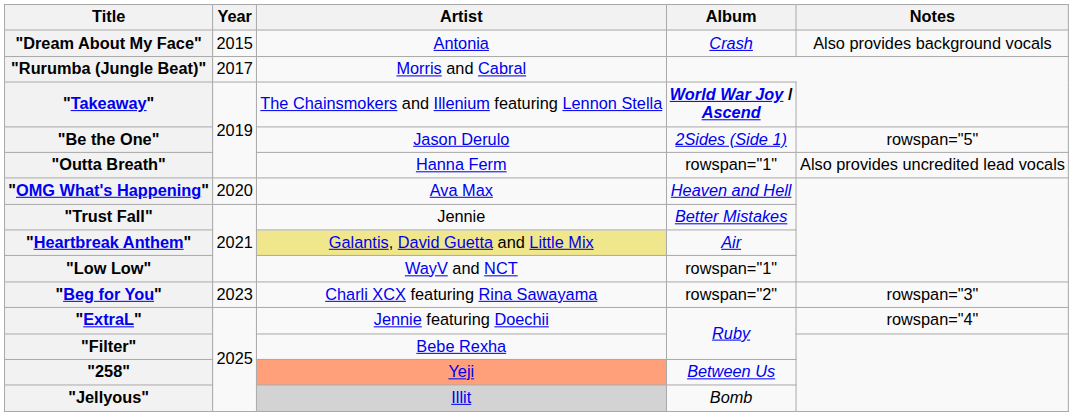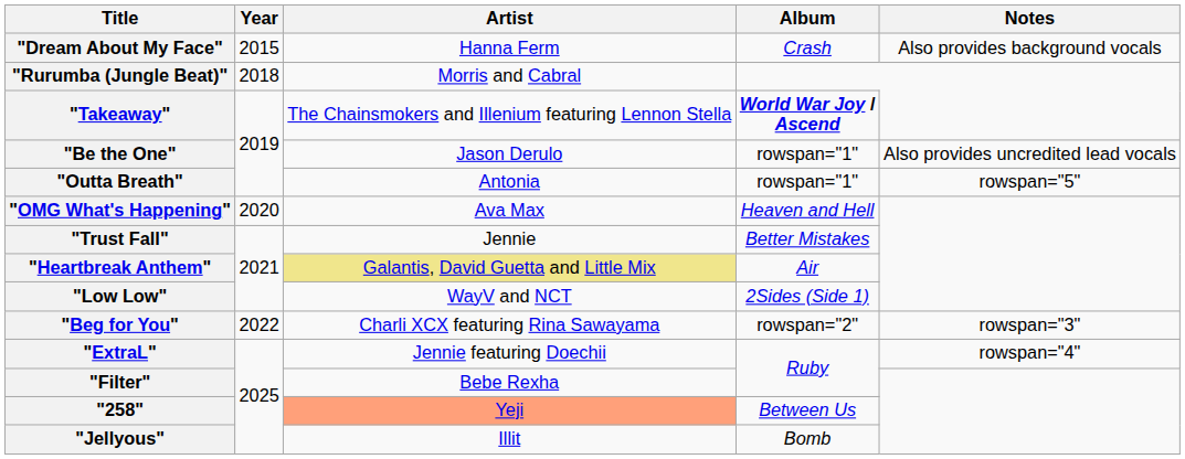"Dream About My Face" | Artist: Antonia -> Hanna Ferm
"Rurumba (Jungle Beat)" | Year: 2017 -> 2018
"Be the One" | Album: 2Sides (Side 1) -> rowspan="1"
"Be the One" | Notes: rowspan="5" -> Also provides uncredited lead vocals
"Outta Breath" | Artist: Hanna Ferm -> Antonia
"Outta Breath" | Notes: Also provides uncredited lead vocals -> rowspan="5"
"Low Low" | Album: rowspan="1" -> 2Sides (Side 1)
"Beg for You" | Year: 2023 -> 2022
"Jellyous" | Artist: lightgrey background -> no background
